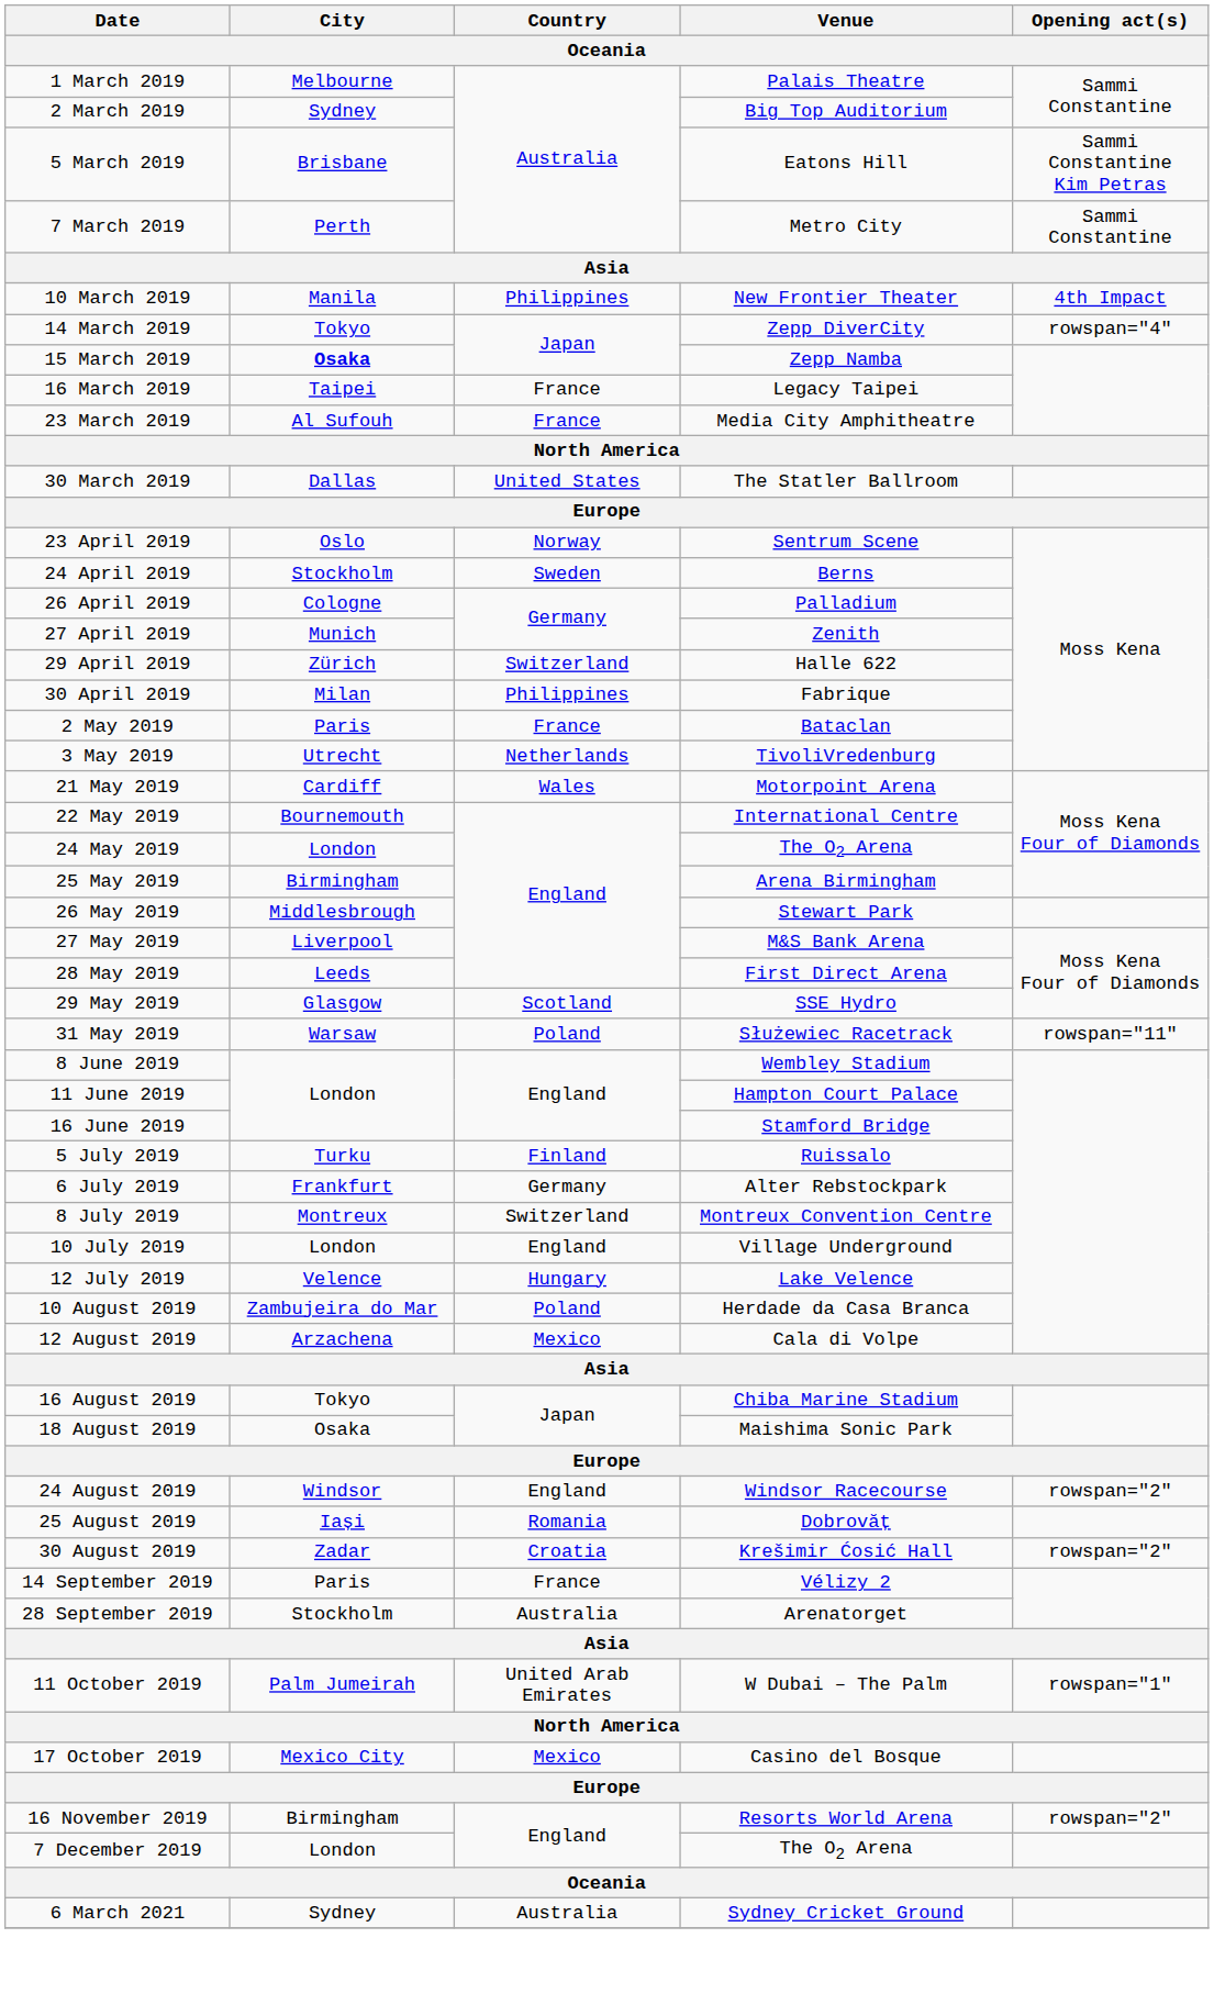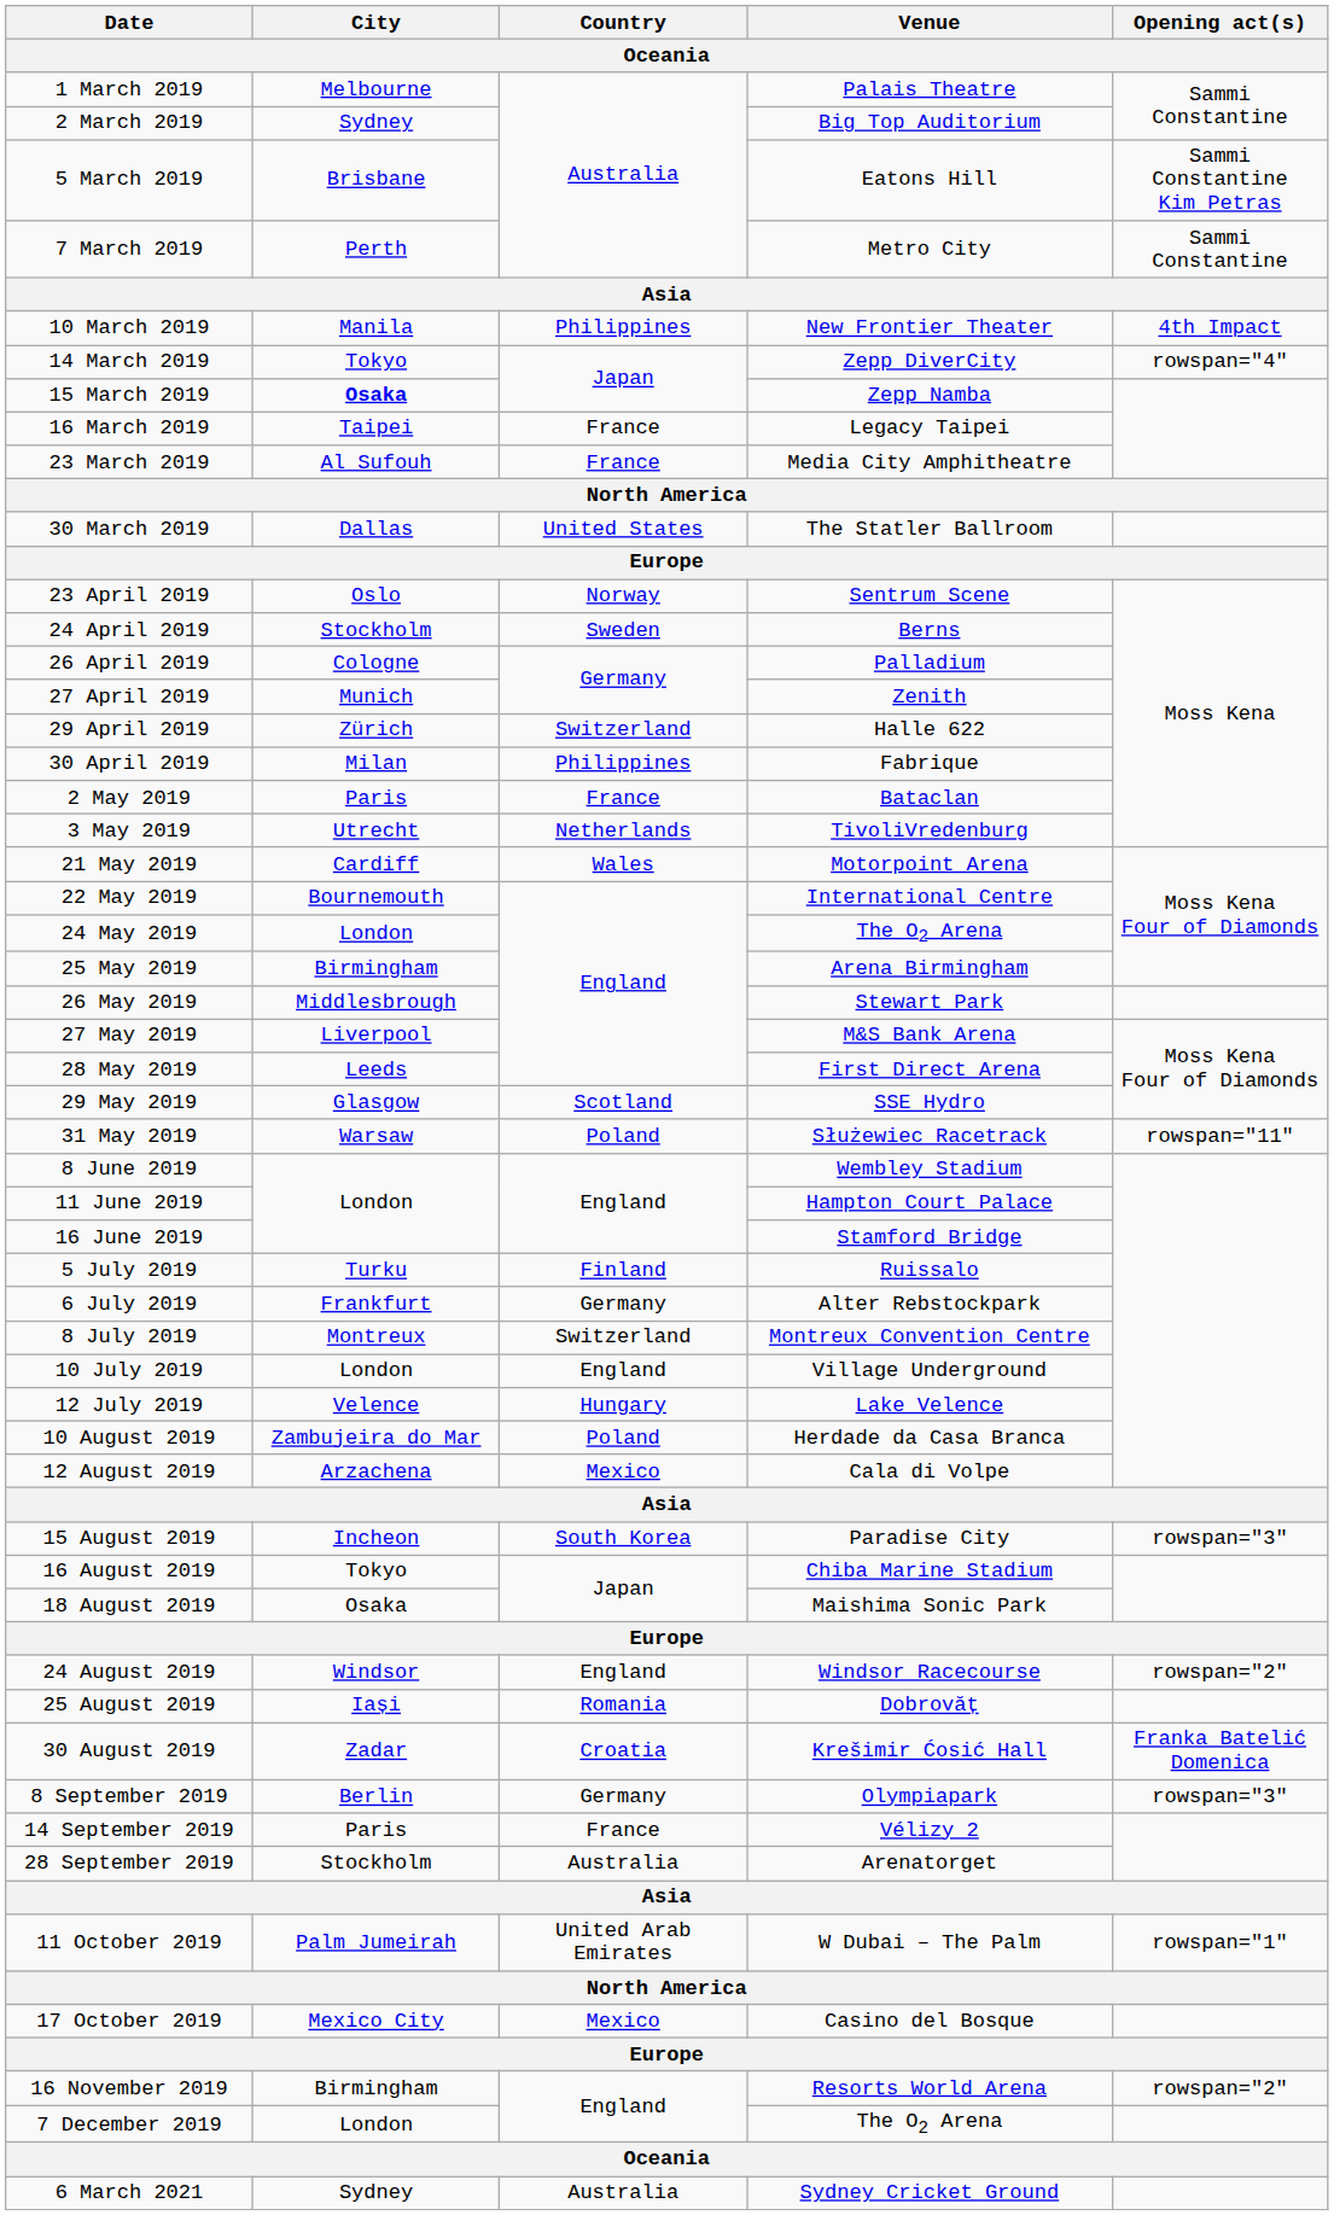+ row: 15 August 2019 | Incheon | South Korea | Paradise City | rowspan="3"
30 August 2019 | Opening act(s): rowspan="2" -> Franka Batelić Domenica
+ row: 8 September 2019 | Berlin | Germany | Olympiapark | rowspan="3"
